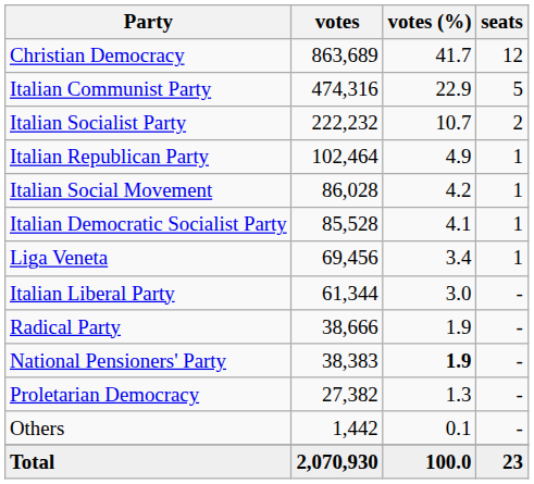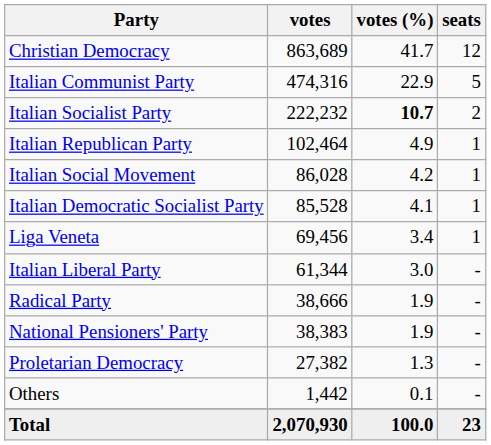Italian Socialist Party | votes (%): normal -> bold
National Pensioners' Party | votes (%): bold -> normal
